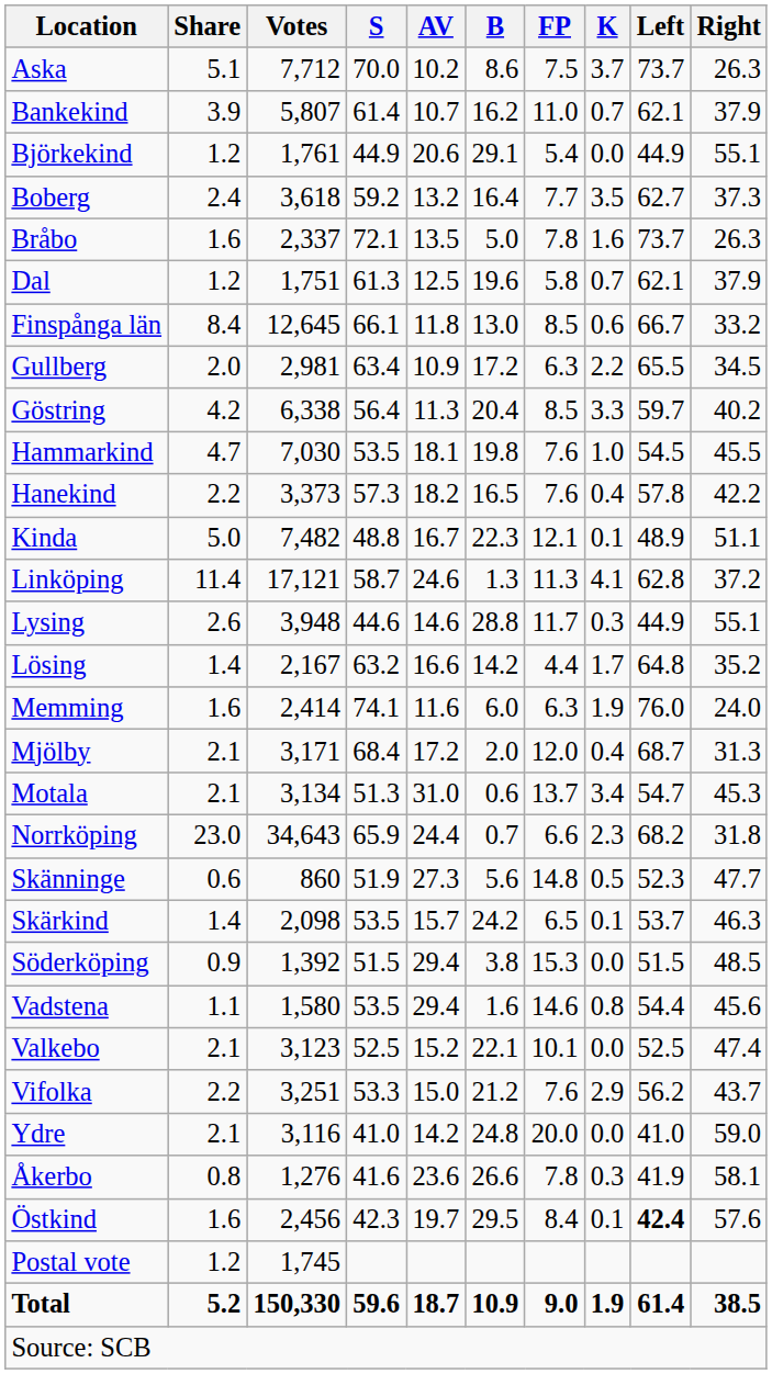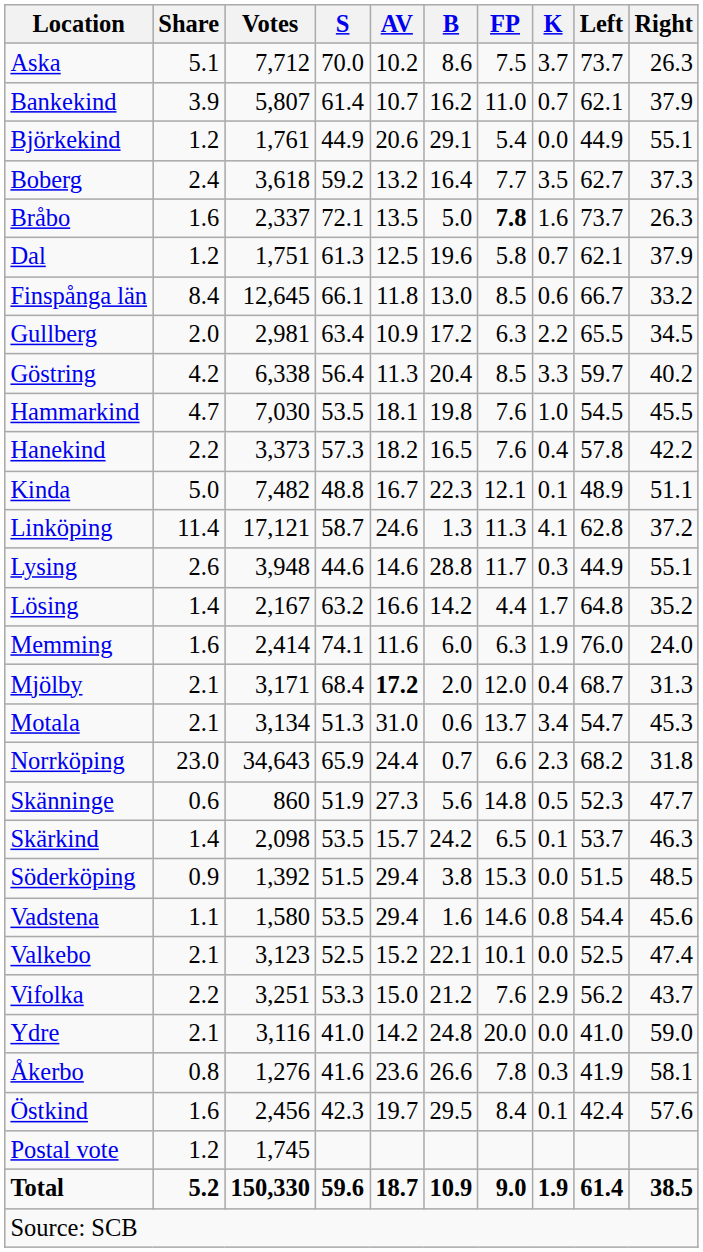Bråbo | FP: normal -> bold
Mjölby | AV: normal -> bold
Östkind | Left: bold -> normal
